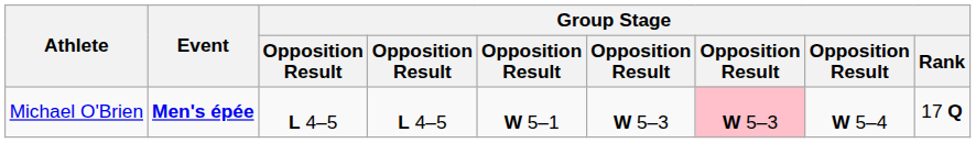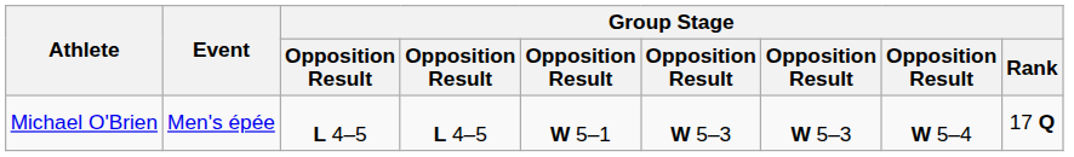Michael O'Brien | Event: bold -> normal
Michael O'Brien | column 7: pink background -> no background
